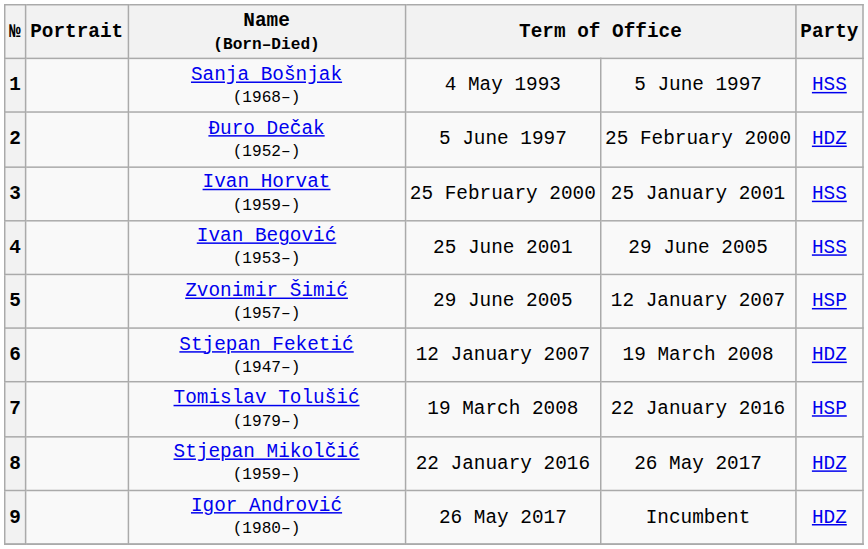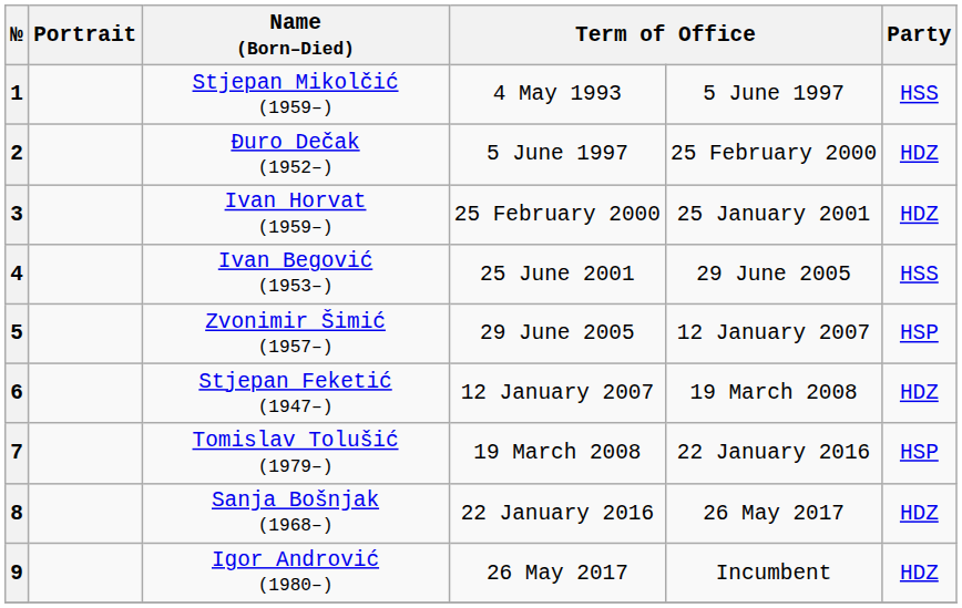1 | Name (Born–Died): Sanja Bošnjak (1968–) -> Stjepan Mikolčić (1959–)
3 | Party: HSS -> HDZ
8 | Name (Born–Died): Stjepan Mikolčić (1959–) -> Sanja Bošnjak (1968–)
